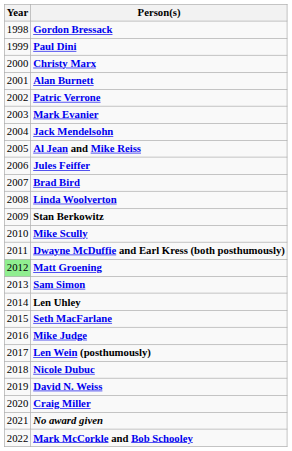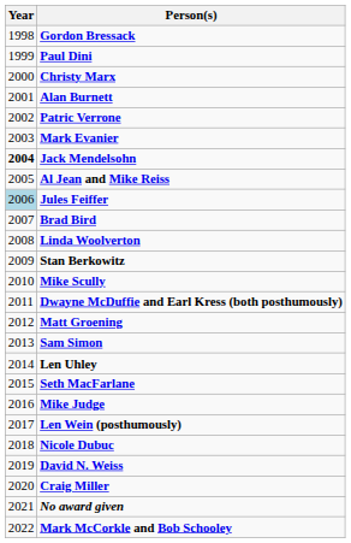Jack Mendelsohn | Year: normal -> bold
Jules Feiffer | Year: no background -> lightblue background
Matt Groening | Year: lightgreen background -> no background
